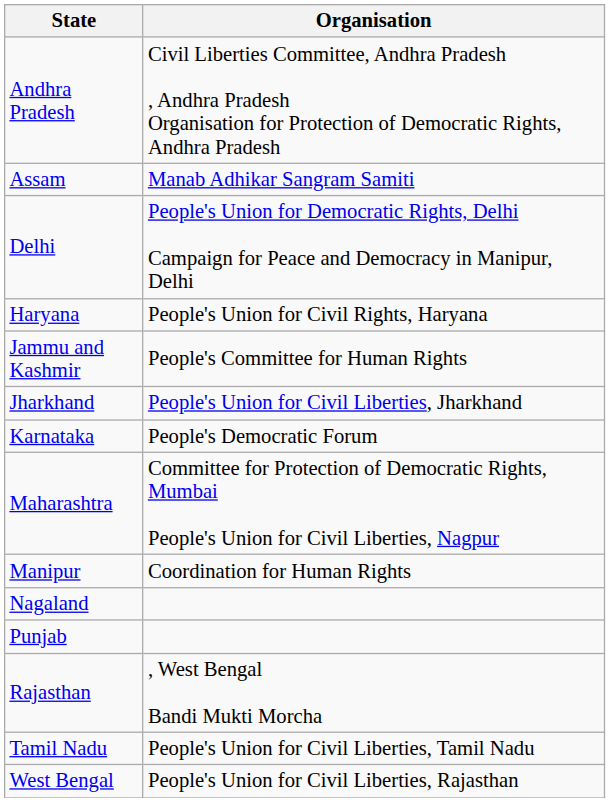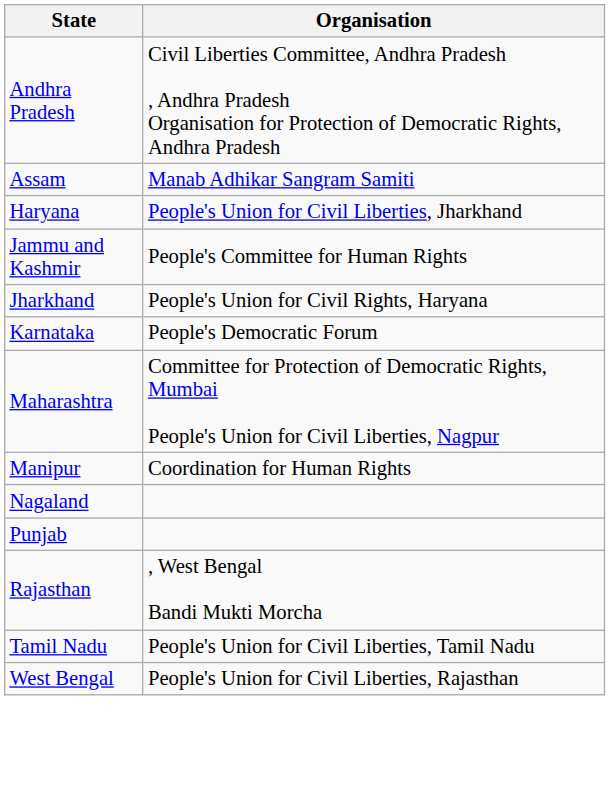- row: Delhi | People's Union for Democratic Rights, Delhi Campaign for Peace and Democracy in Manipur, Delhi
Haryana | Organisation: People's Union for Civil Rights, Haryana -> People's Union for Civil Liberties, Jharkhand
Jharkhand | Organisation: People's Union for Civil Liberties, Jharkhand -> People's Union for Civil Rights, Haryana
